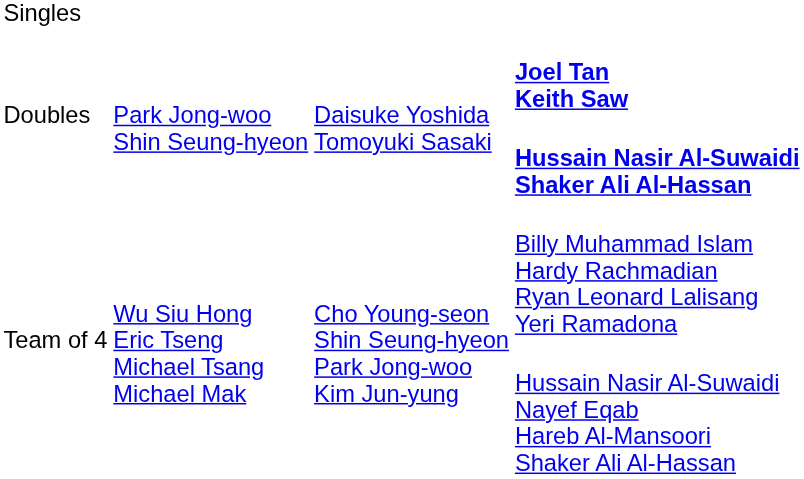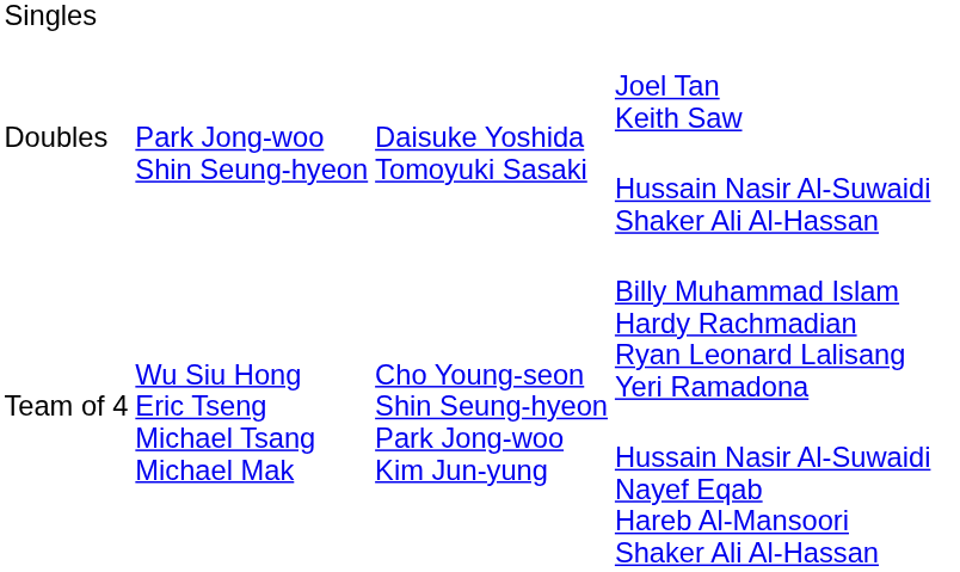Joel Tan Keith Saw | column 4: bold -> normal
Hussain Nasir Al-Suwaidi Shaker Ali Al-Hassan | column 4: bold -> normal
